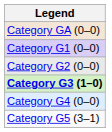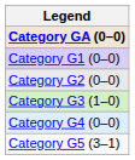row 2 | column 1: normal -> bold
row 5 | column 1: bold -> normal
